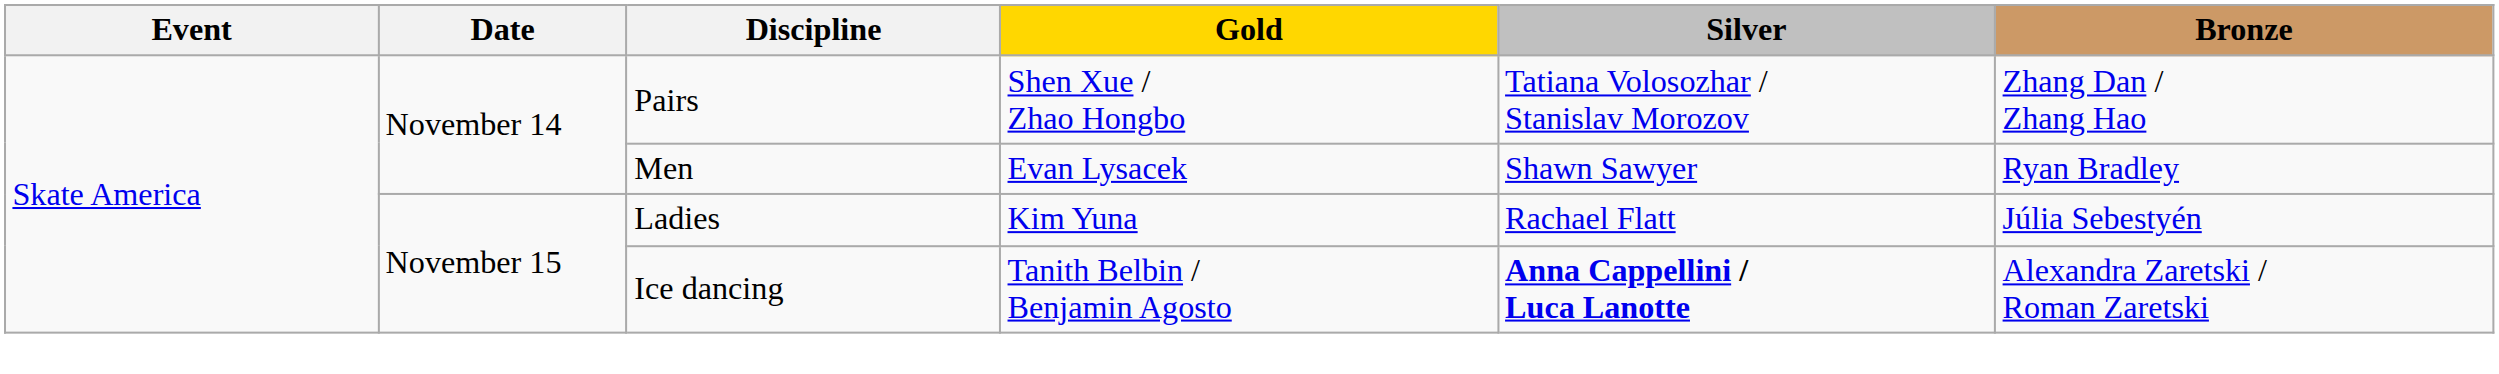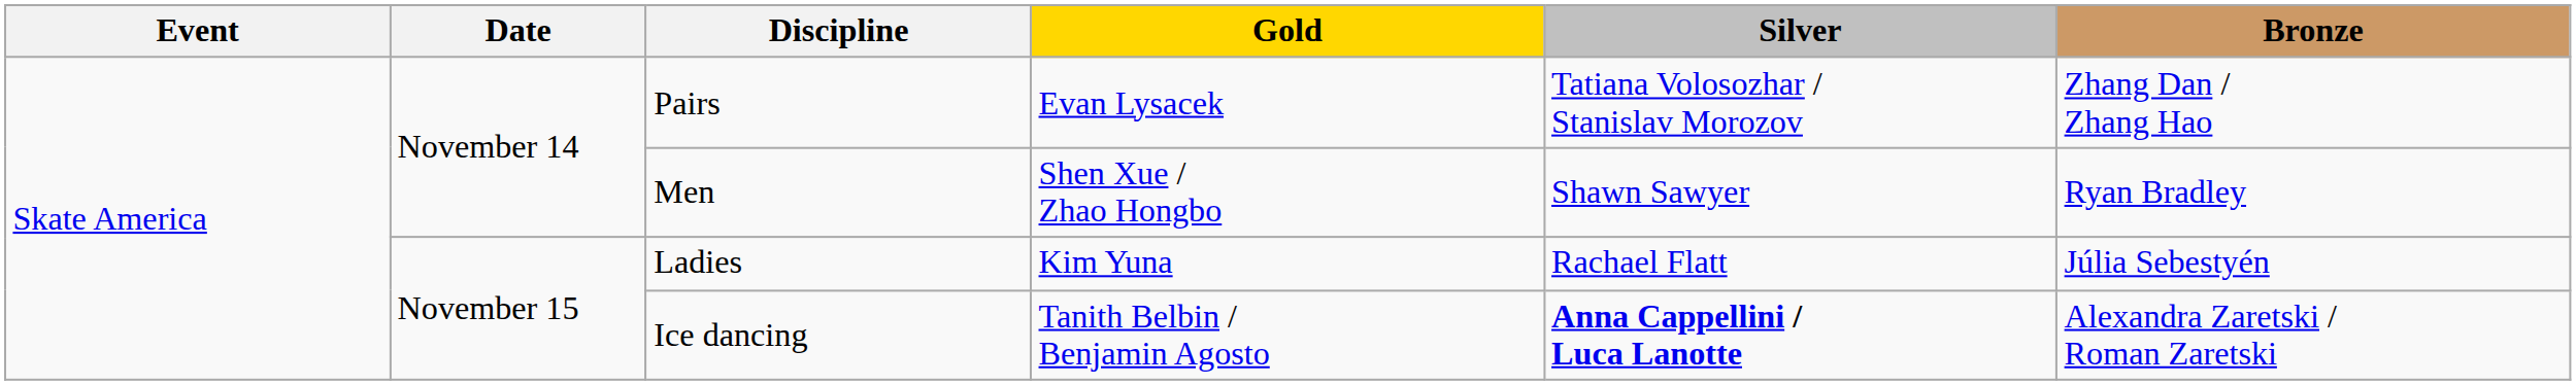Pairs | Gold: Shen Xue / Zhao Hongbo -> Evan Lysacek
Men | Gold: Evan Lysacek -> Shen Xue / Zhao Hongbo
